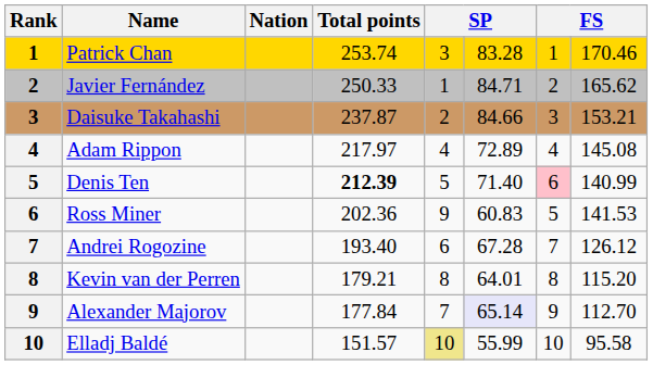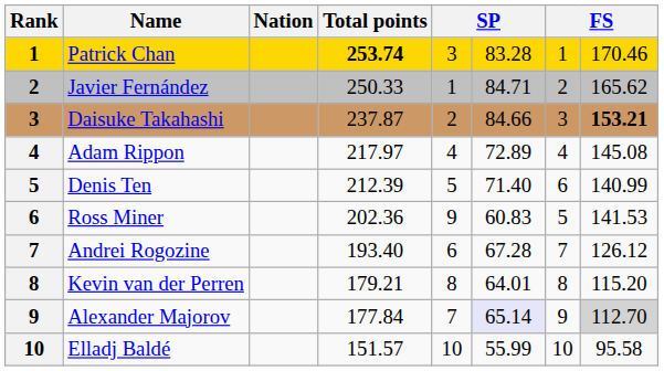Patrick Chan | Total points: normal -> bold
Daisuke Takahashi | column 8: normal -> bold
Denis Ten | Total points: bold -> normal
Denis Ten | column 7: pink background -> no background
Alexander Majorov | column 8: no background -> lightgrey background
Elladj Baldé | column 5: khaki background -> no background
